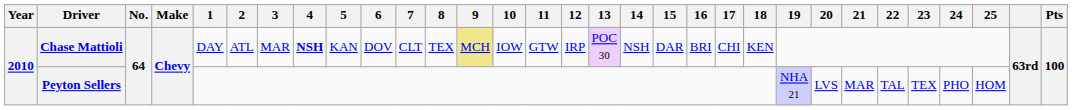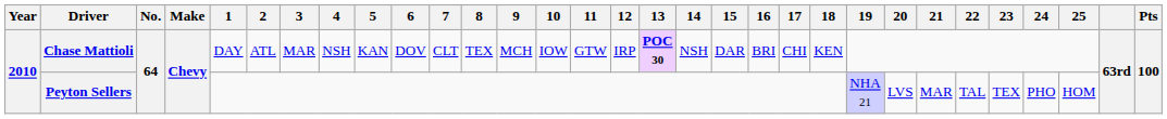Chase Mattioli | 4: bold -> normal
Chase Mattioli | 9: khaki background -> no background
Chase Mattioli | 13: normal -> bold
